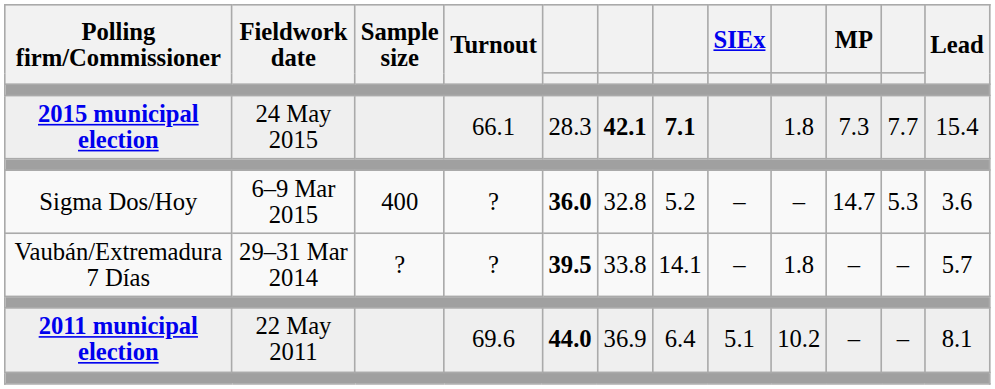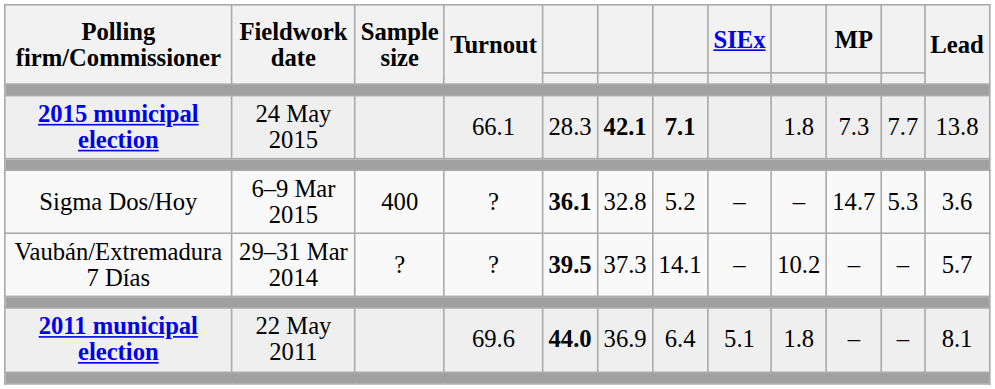2015 municipal election | Lead: 15.4 -> 13.8
Sigma Dos/Hoy | column 5: 36.0 -> 36.1
Vaubán/Extremadura 7 Días | column 6: 33.8 -> 37.3
Vaubán/Extremadura 7 Días | column 9: 1.8 -> 10.2
2011 municipal election | column 9: 10.2 -> 1.8
